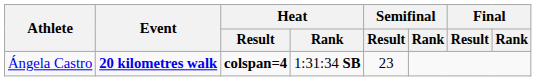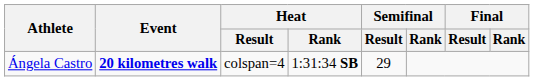Ángela Castro | Heat / Result: bold -> normal
Ángela Castro | Semifinal / Result: 23 -> 29
